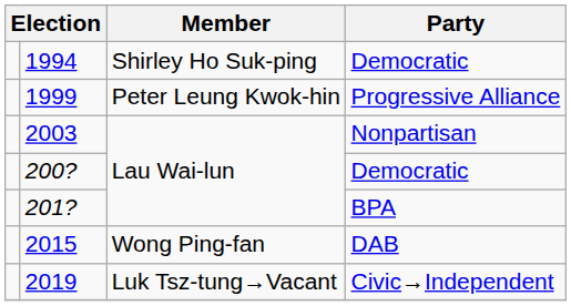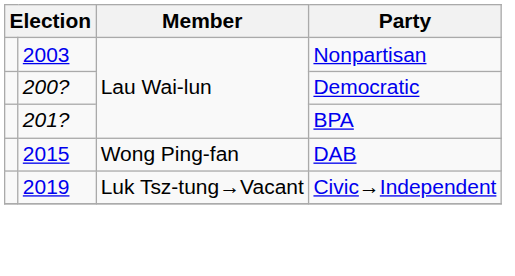- row: 1994 | Shirley Ho Suk-ping | Democratic
- row: 1999 | Peter Leung Kwok-hin | Progressive Alliance
